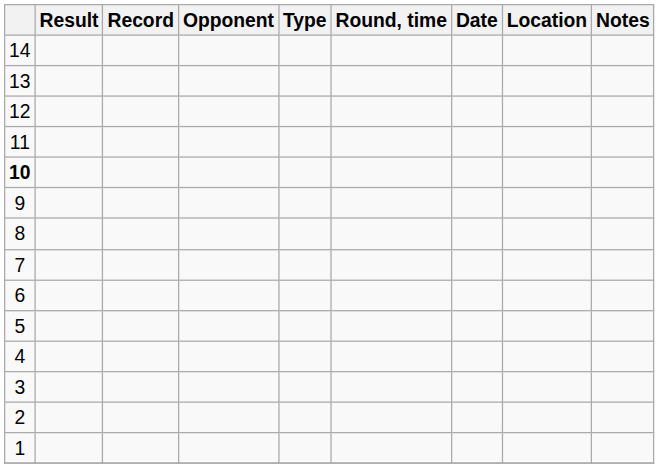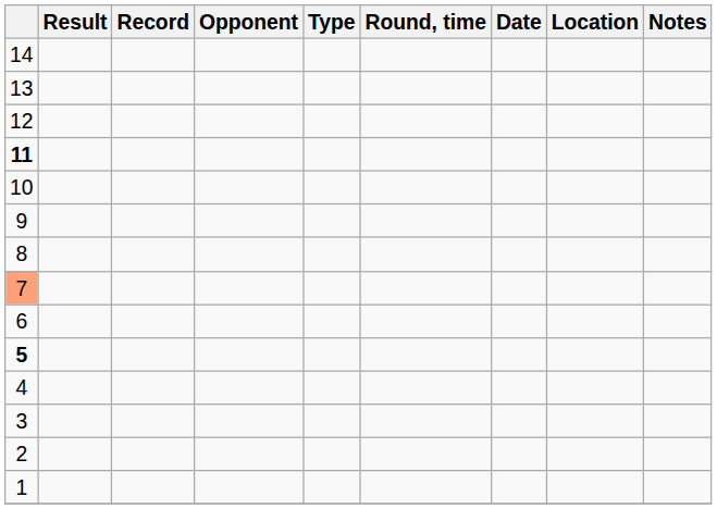11 | column 1: normal -> bold
10 | column 1: bold -> normal
7 | column 1: no background -> lightsalmon background
5 | column 1: normal -> bold
